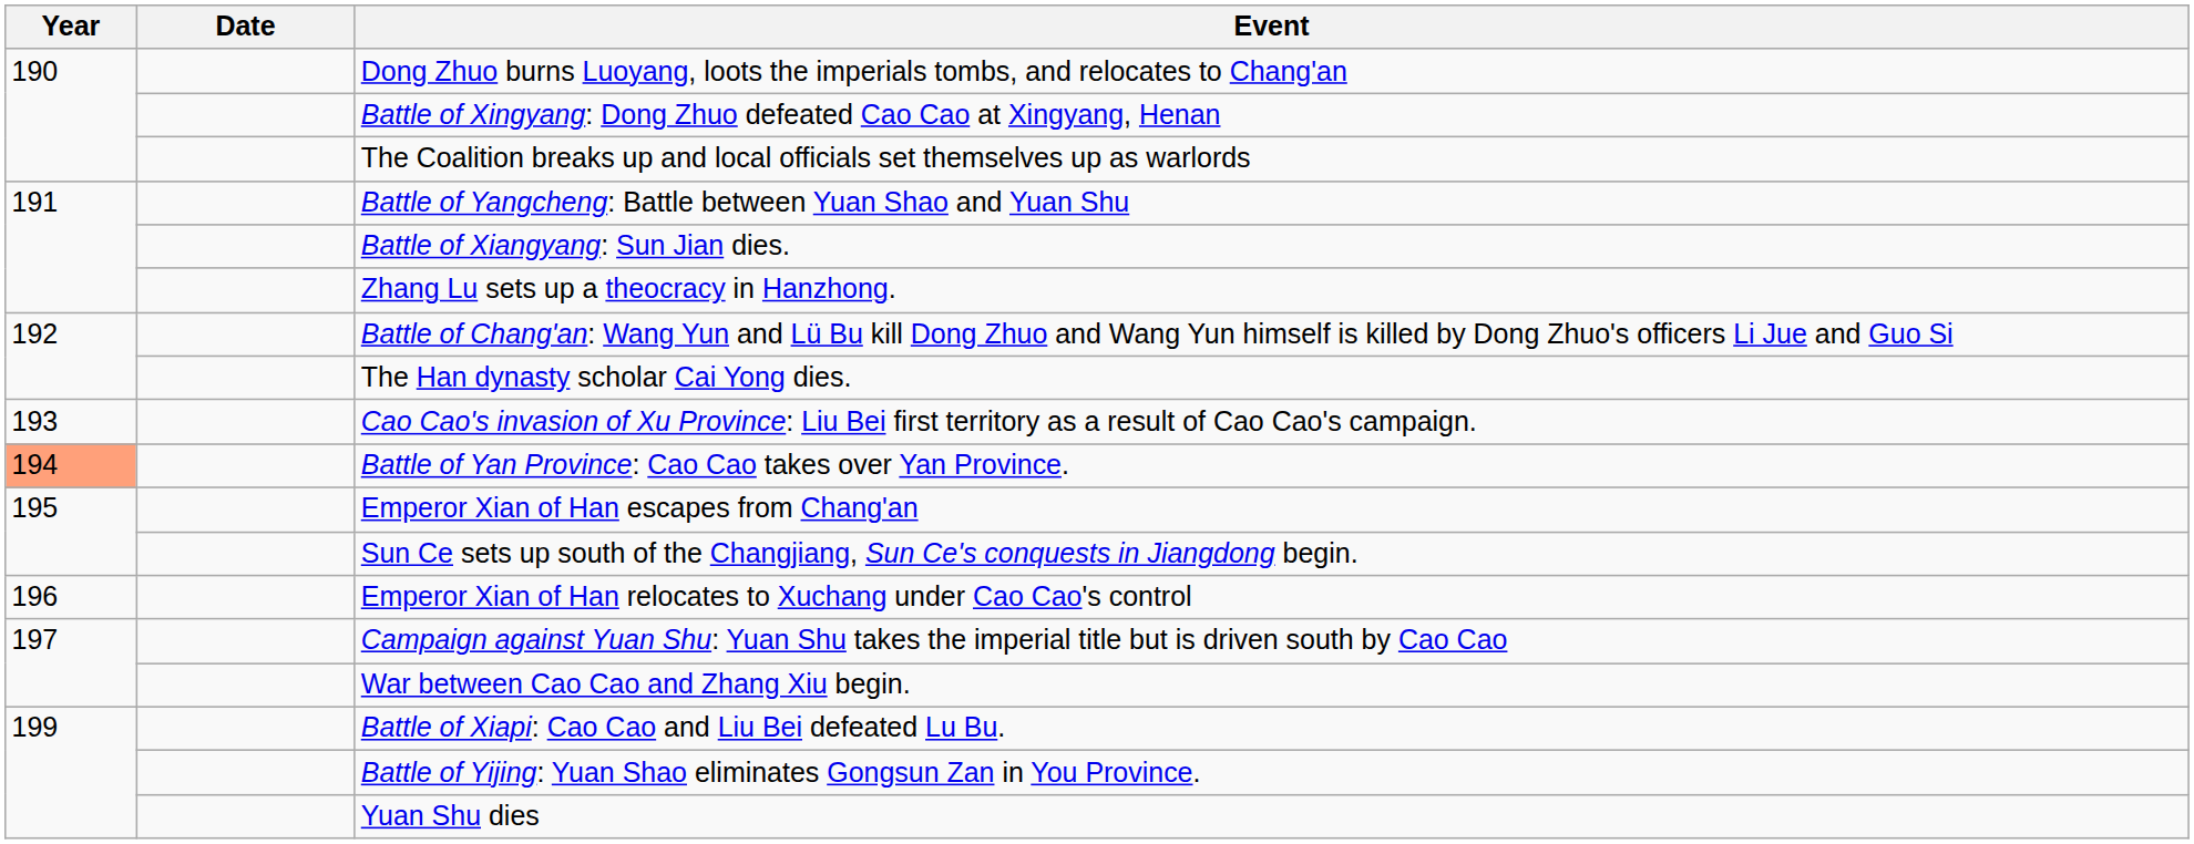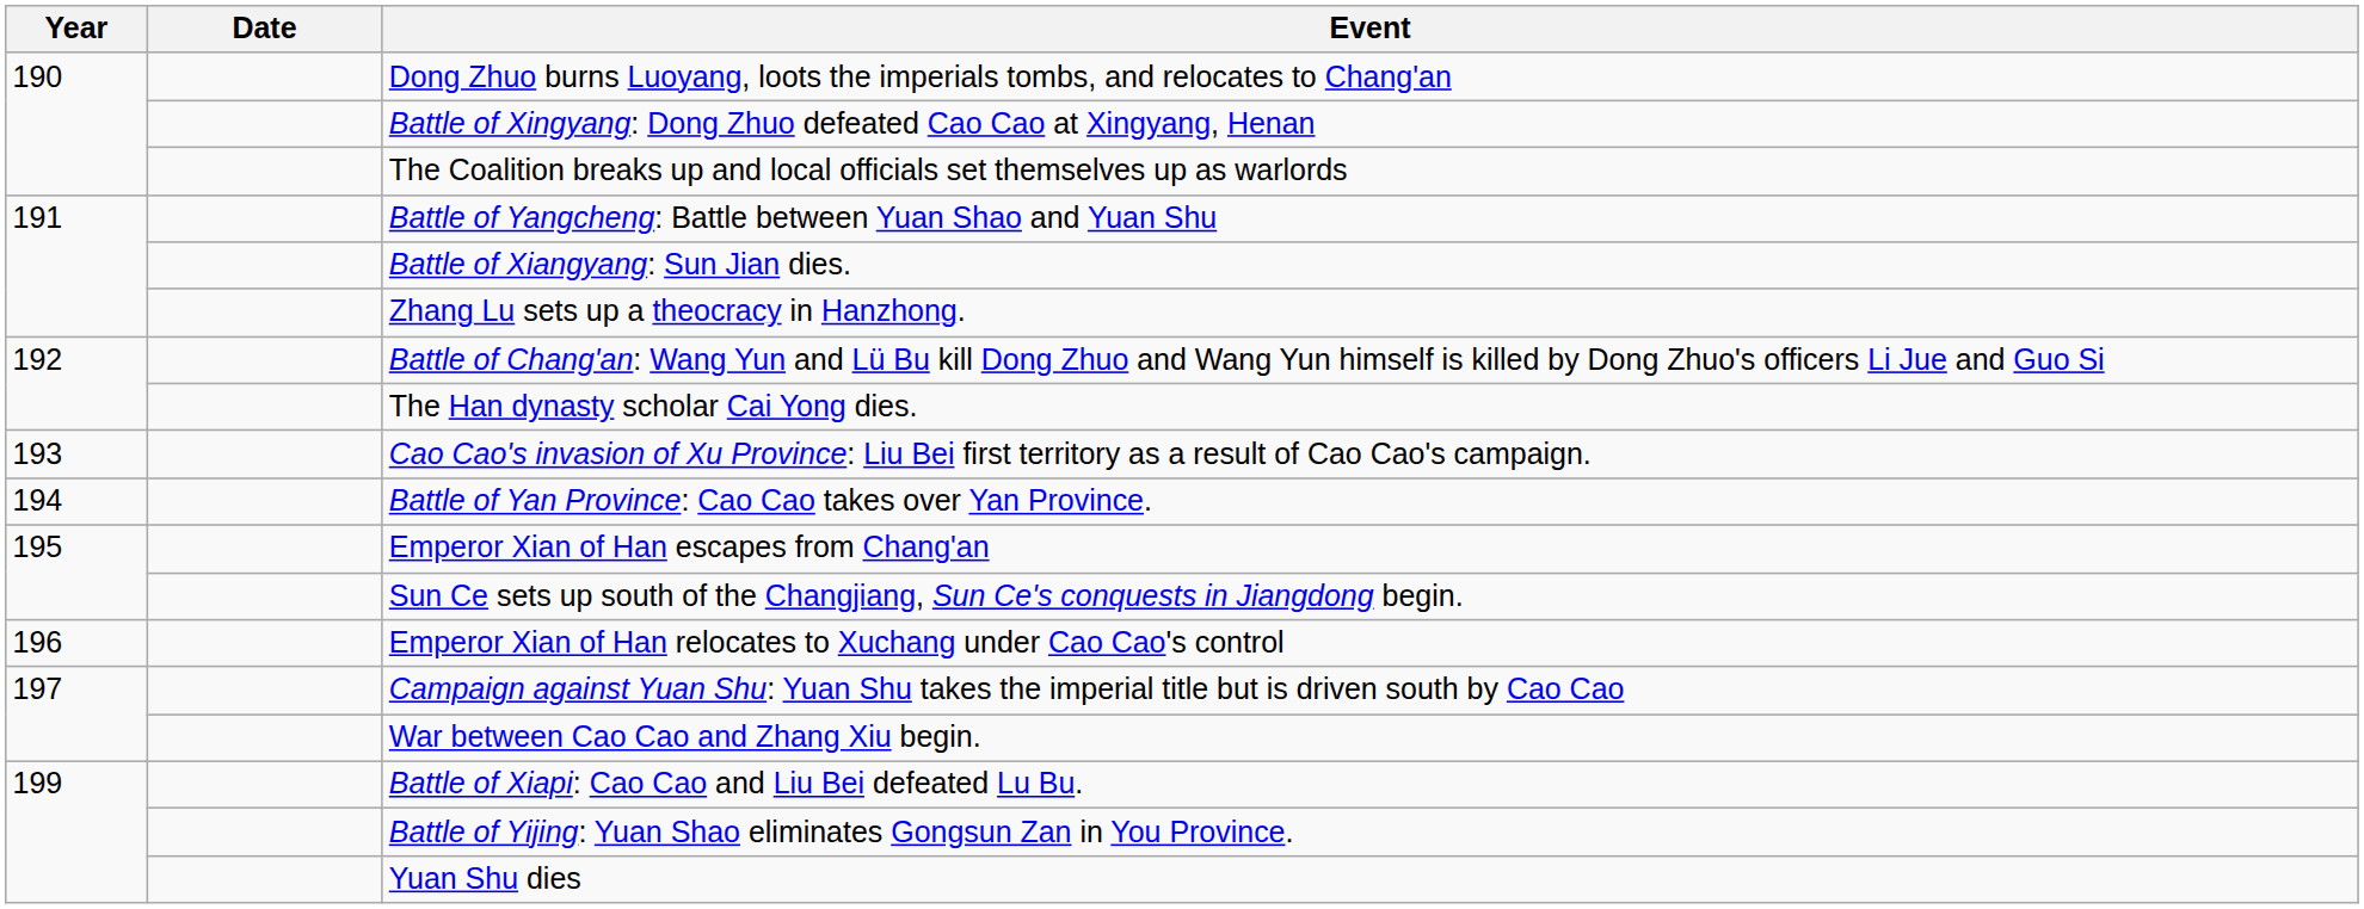Battle of Yan Province: Cao Cao takes over Yan Province. | Year: lightsalmon background -> no background
